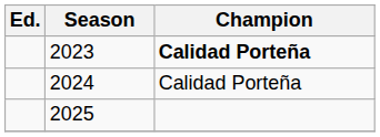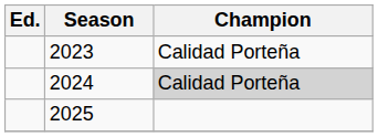2023 | Champion: bold -> normal
2024 | Champion: no background -> lightgrey background
